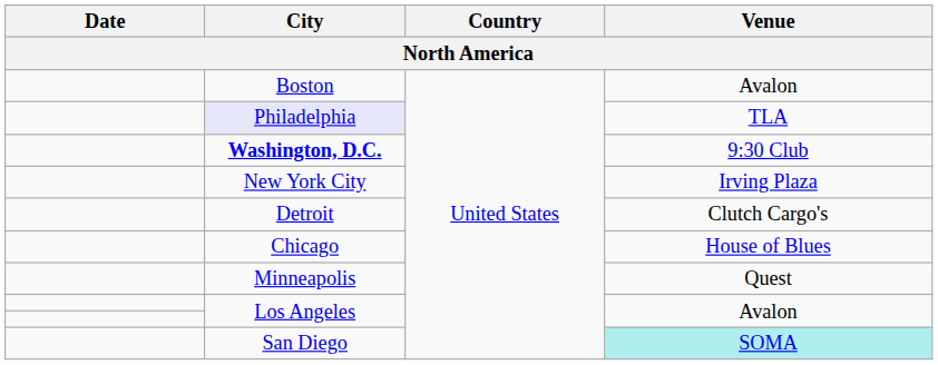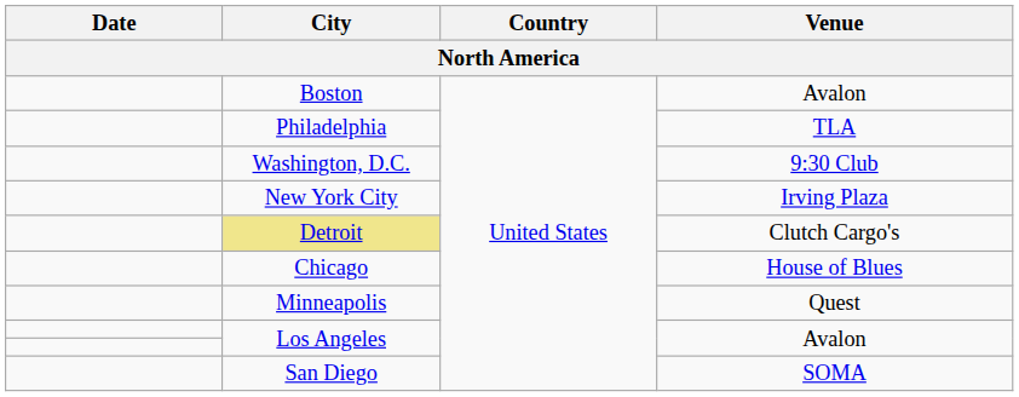Philadelphia | City: lavender background -> no background
Washington, D.C. | City: bold -> normal
Detroit | City: no background -> khaki background
San Diego | Venue: paleturquoise background -> no background
